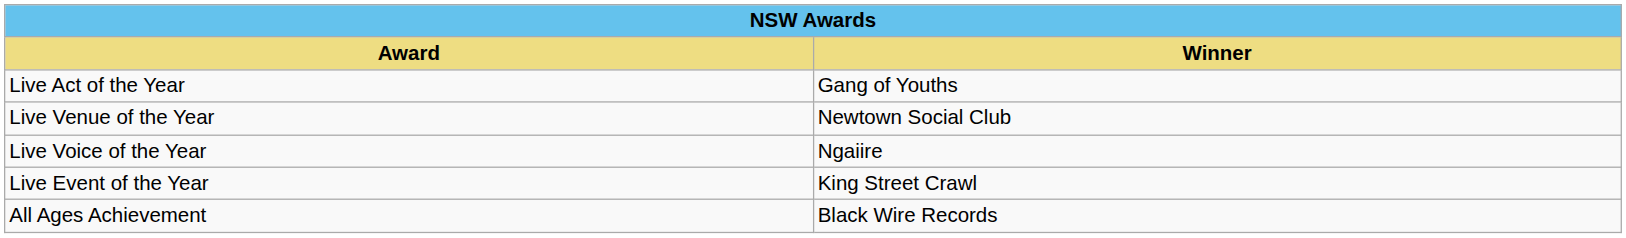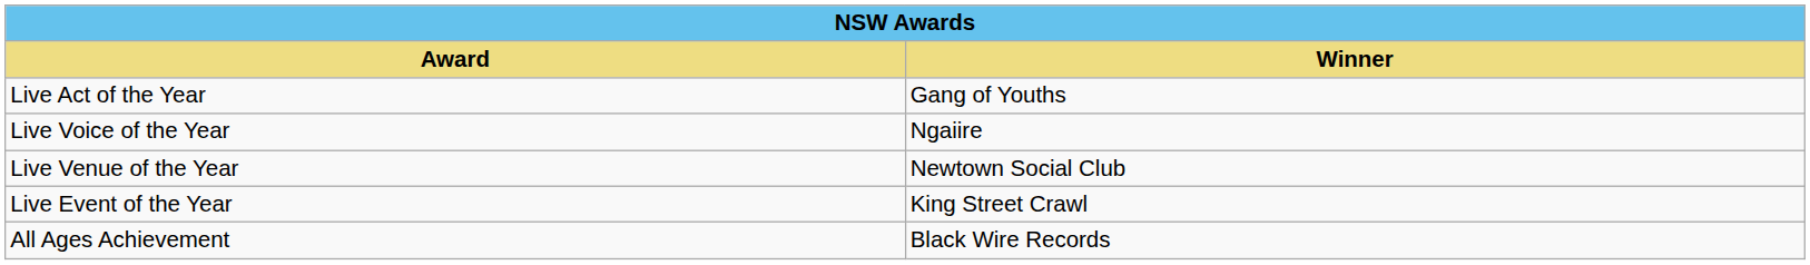rows swapped: Live Voice of the Year <-> Live Venue of the Year
